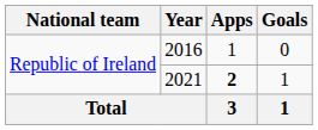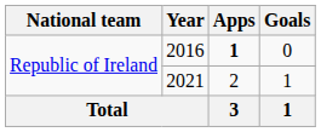2016 | Apps: normal -> bold
2021 | Apps: bold -> normal
